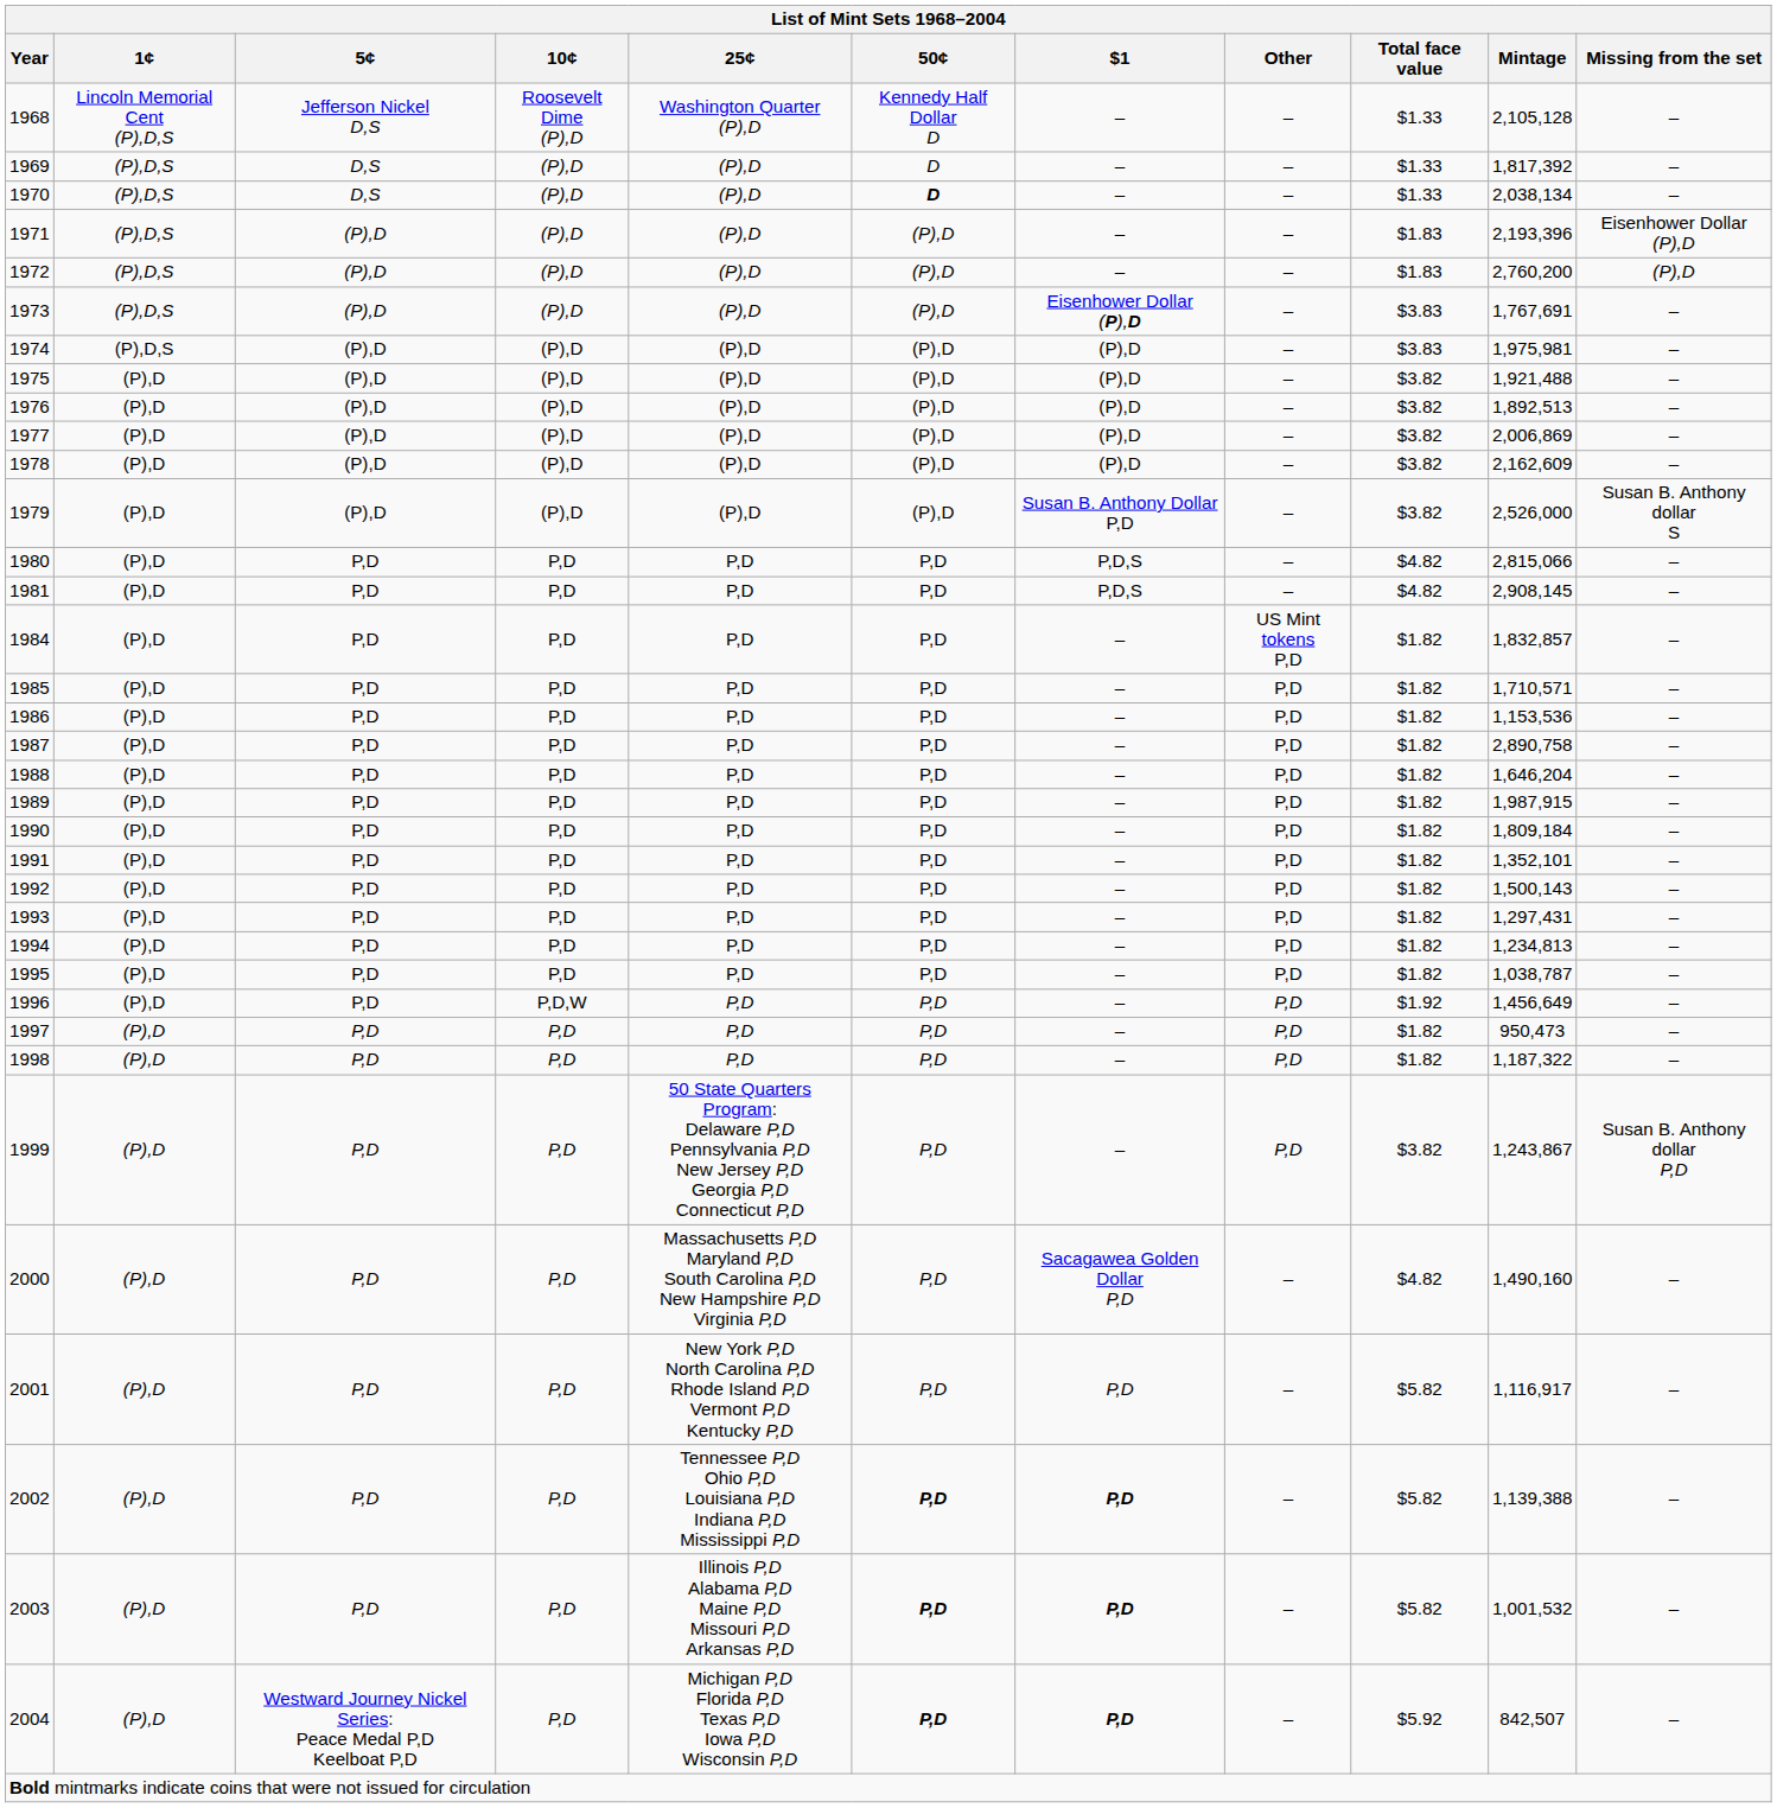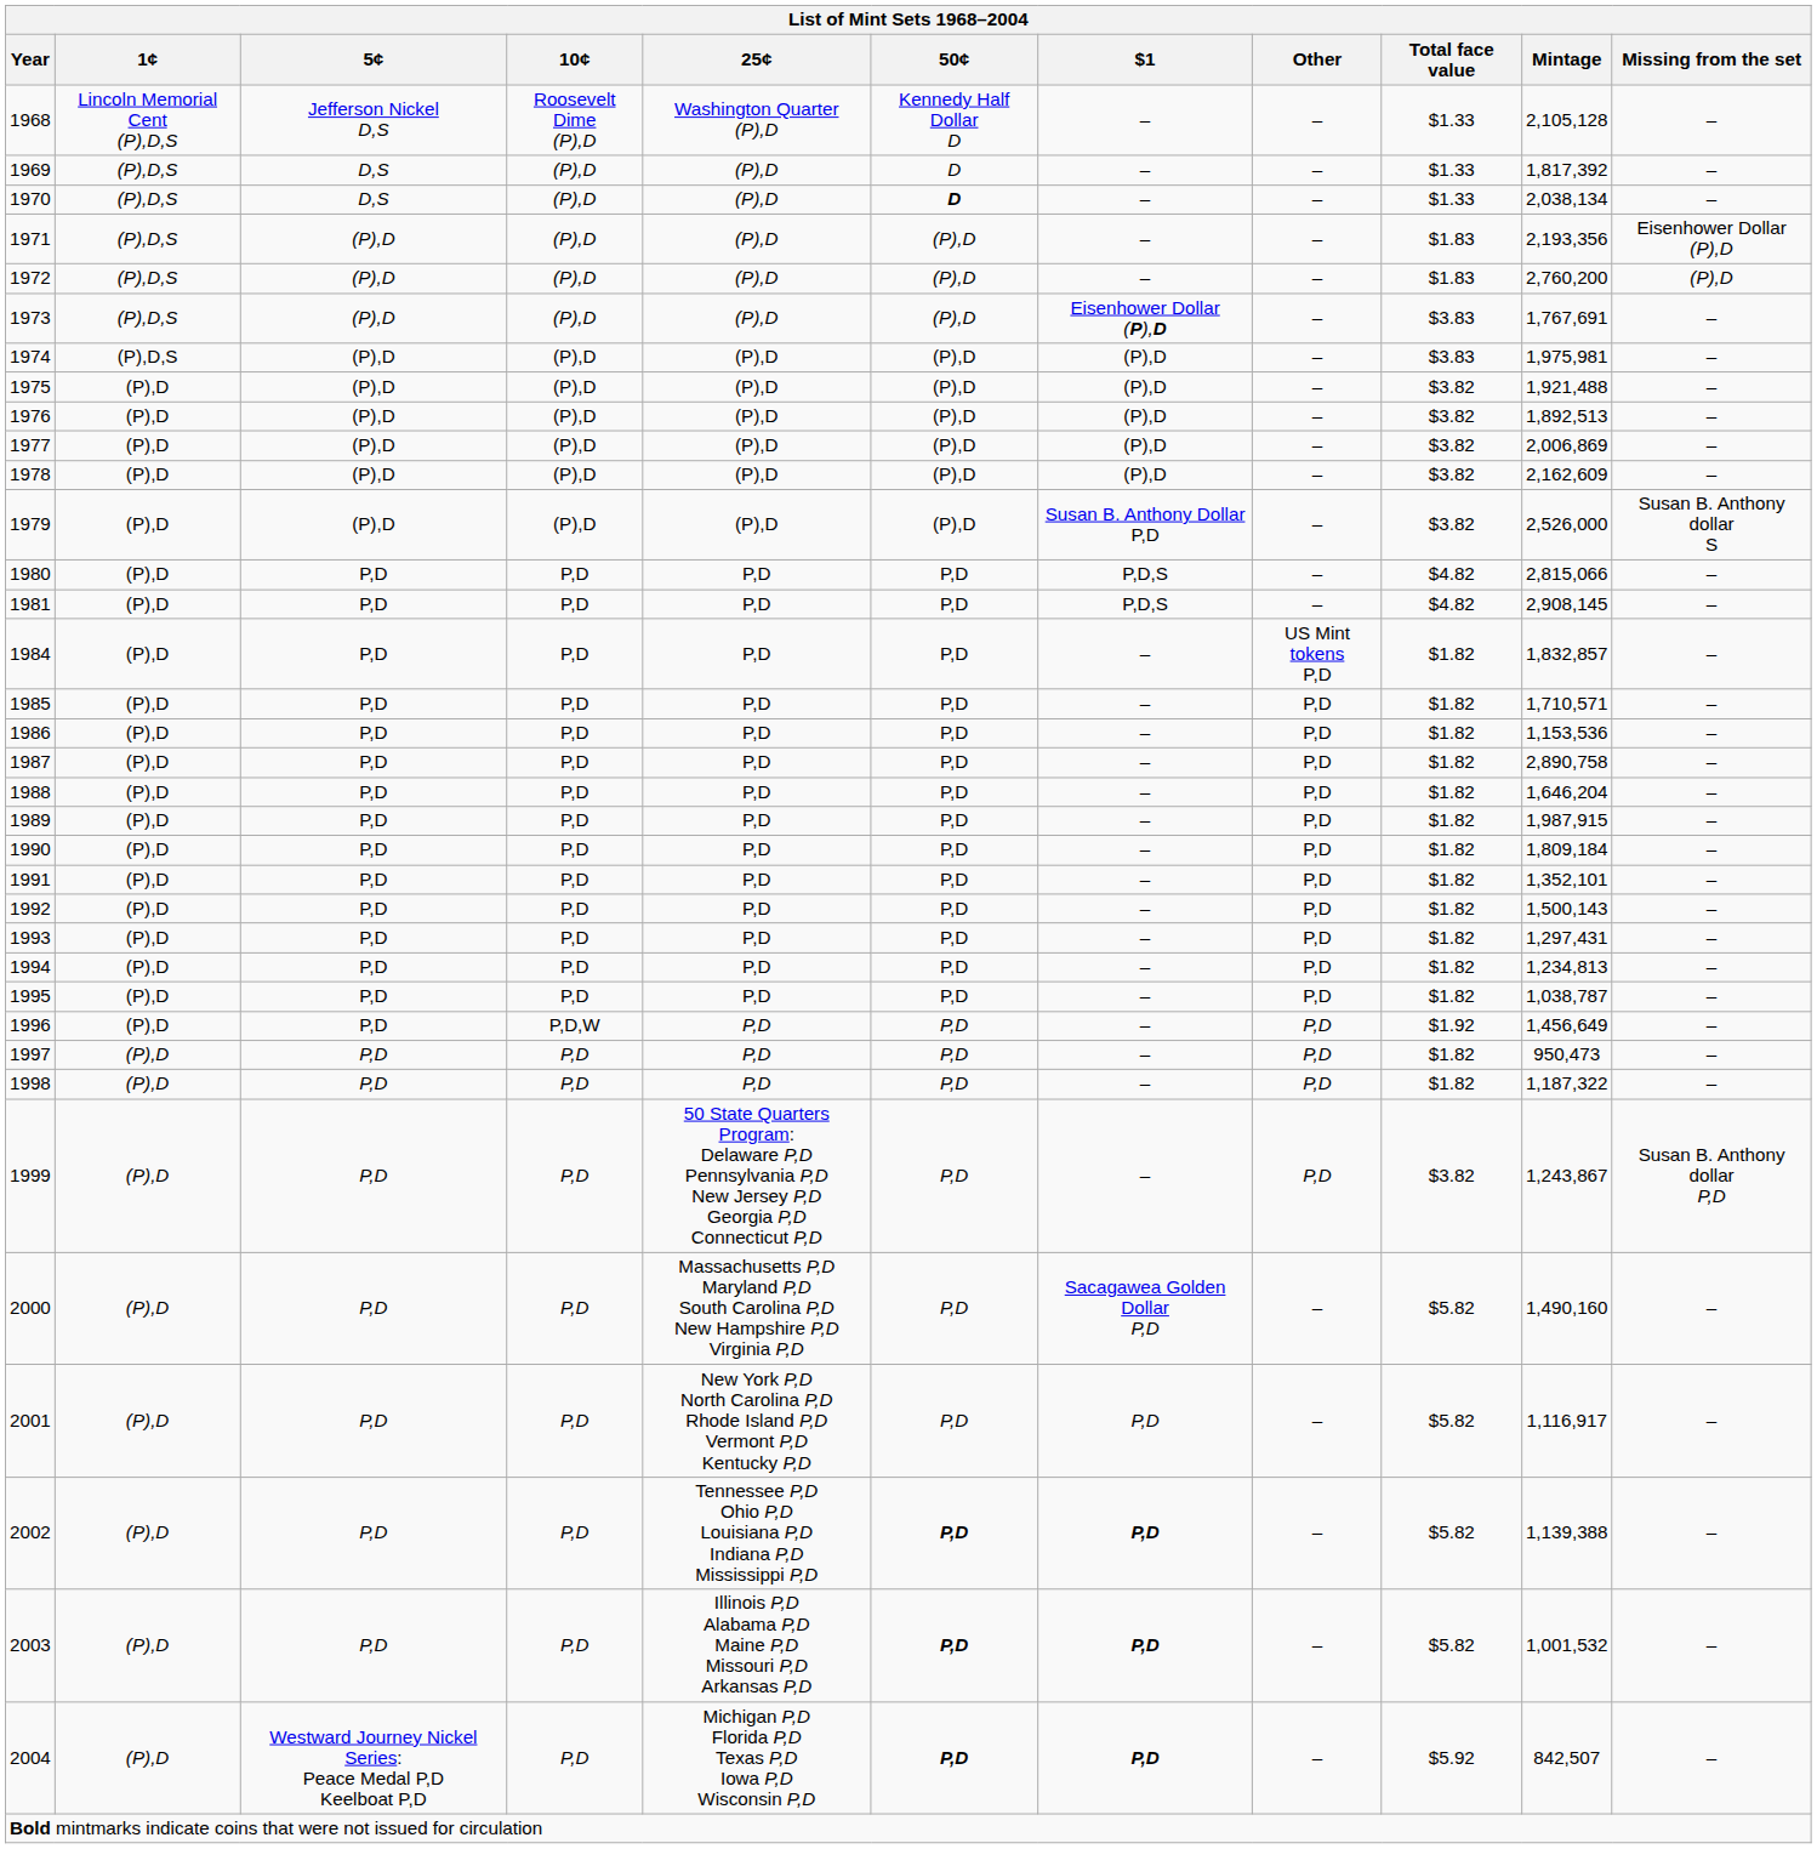1971 | Mintage: 2,193,396 -> 2,193,356
2000 | Total face value: $4.82 -> $5.82
